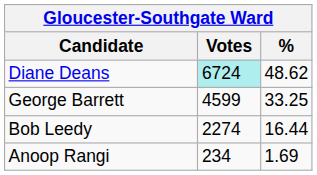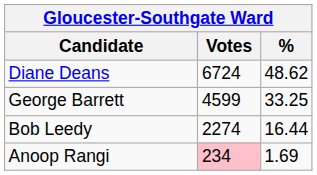Diane Deans | Votes: paleturquoise background -> no background
Anoop Rangi | Votes: no background -> pink background
